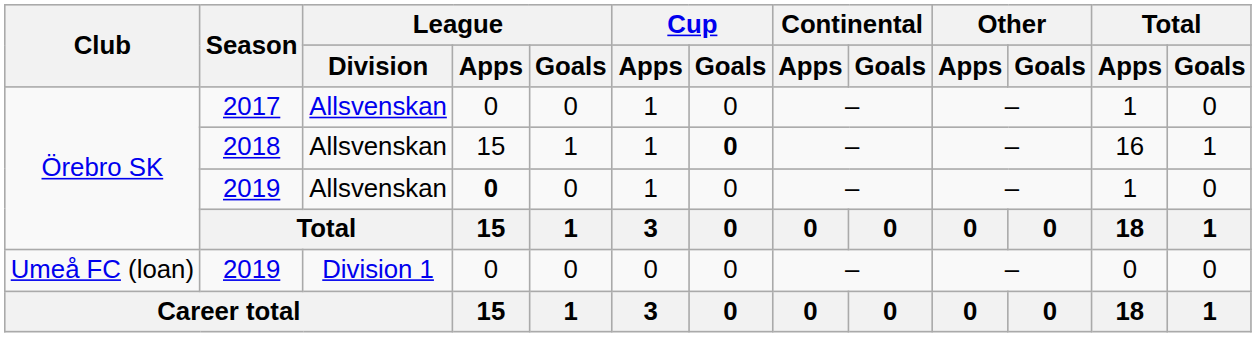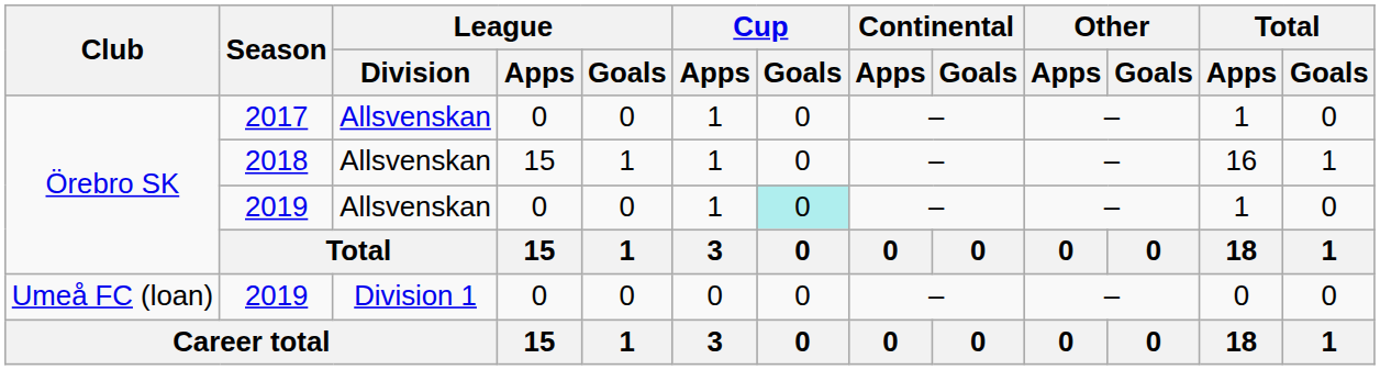2018 | Cup / Goals: bold -> normal
Örebro SK / 2019 | League / Apps: bold -> normal
Örebro SK / 2019 | Cup / Goals: no background -> paleturquoise background
